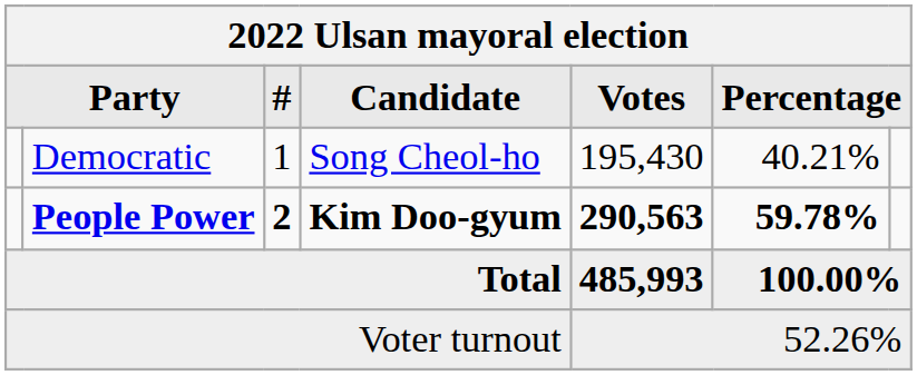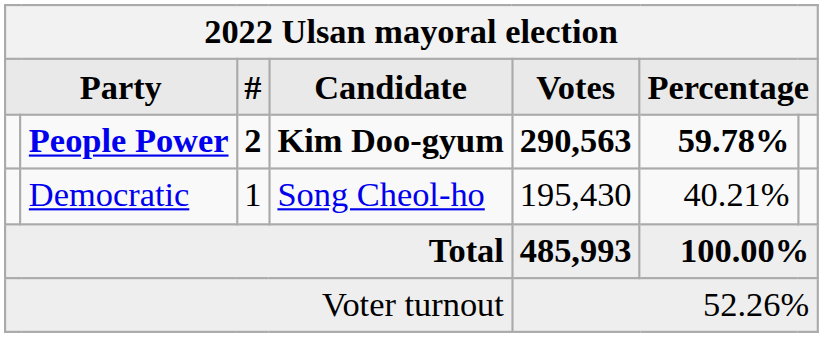rows swapped: People Power <-> Democratic
